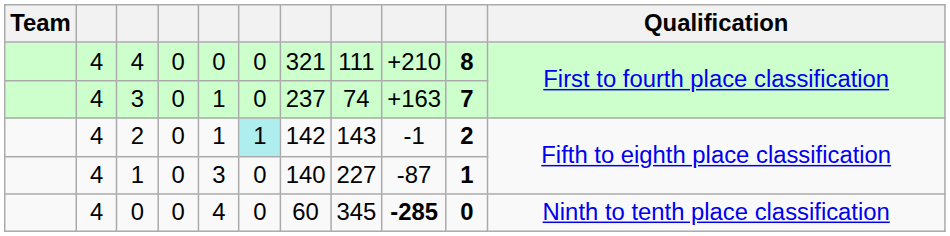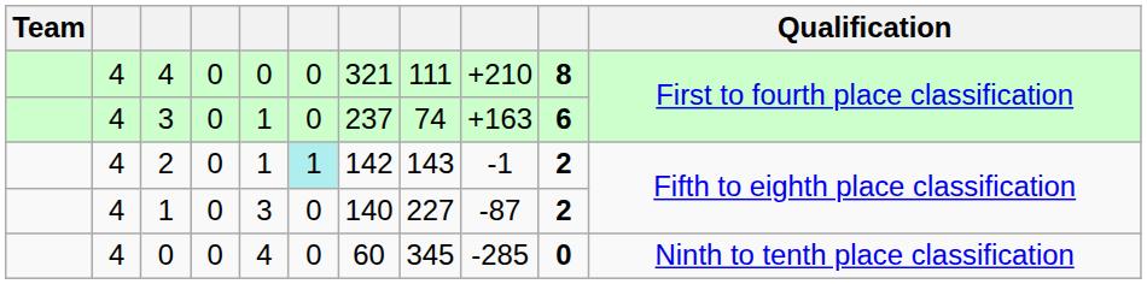row 3 | column 10: 7 -> 6
row 5 | column 10: 1 -> 2
row 6 | column 9: bold -> normal
